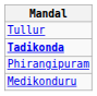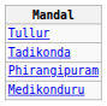row 3 | column 1: bold -> normal
